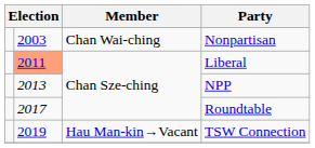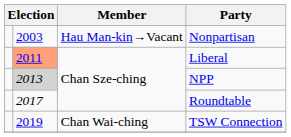Nonpartisan | Member: Chan Wai-ching -> Hau Man-kin→Vacant
NPP | column 2: no background -> lightgrey background
TSW Connection | Member: Hau Man-kin→Vacant -> Chan Wai-ching
